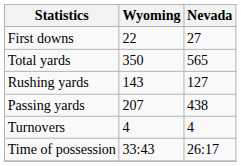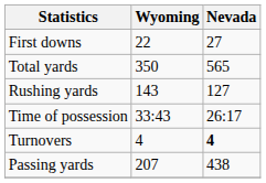rows swapped: Passing yards <-> Time of possession
Turnovers | Nevada: normal -> bold
